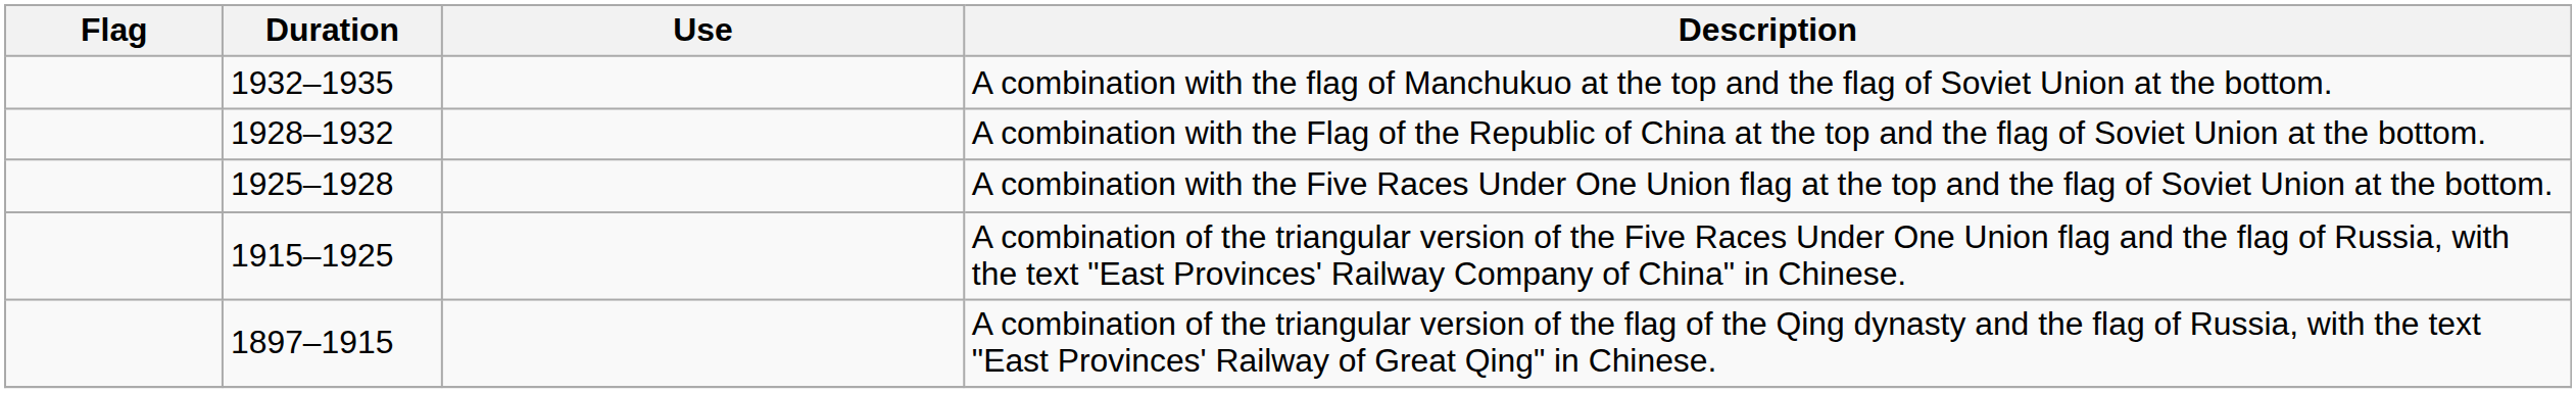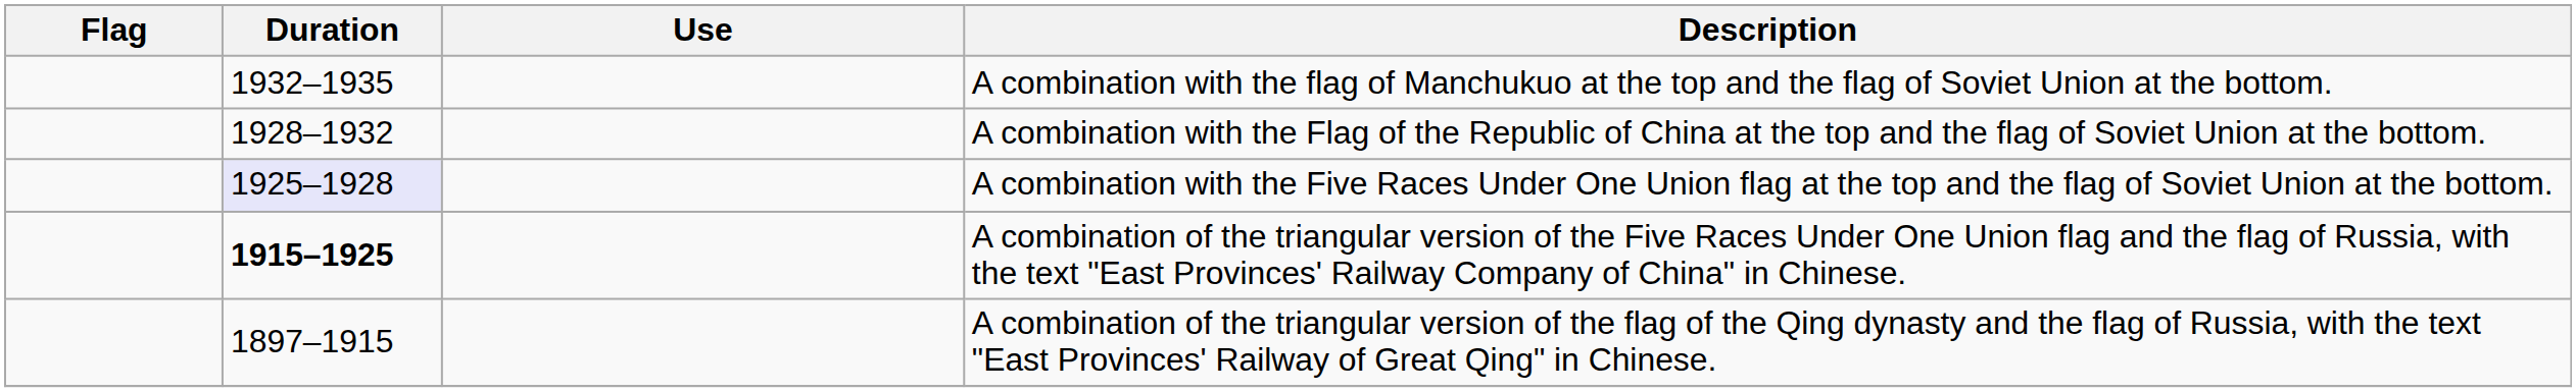row 4 | Duration: no background -> lavender background
row 5 | Duration: normal -> bold
